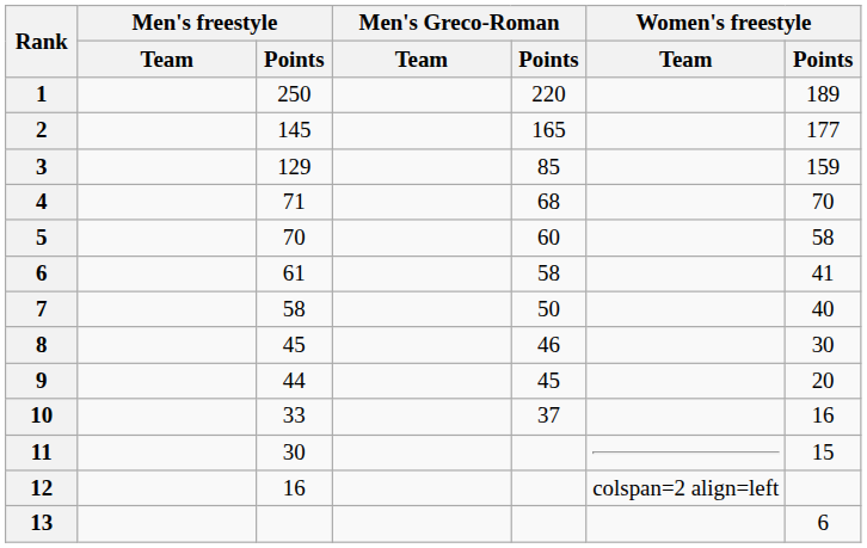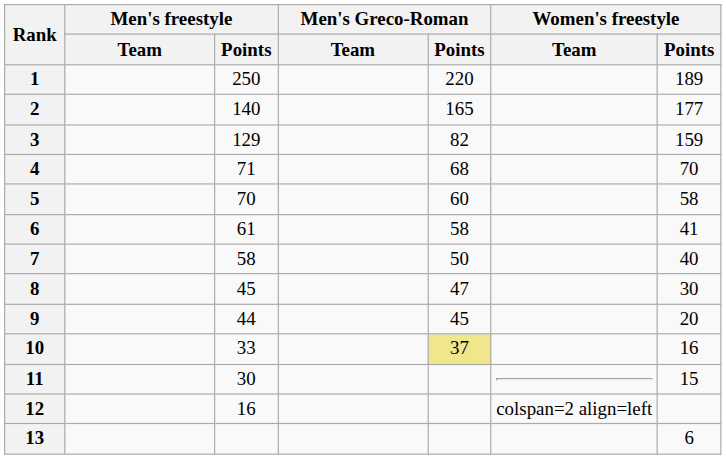2 | Men's freestyle / Points: 145 -> 140
3 | Men's Greco-Roman / Points: 85 -> 82
8 | Men's Greco-Roman / Points: 46 -> 47
10 | Men's Greco-Roman / Points: no background -> khaki background
